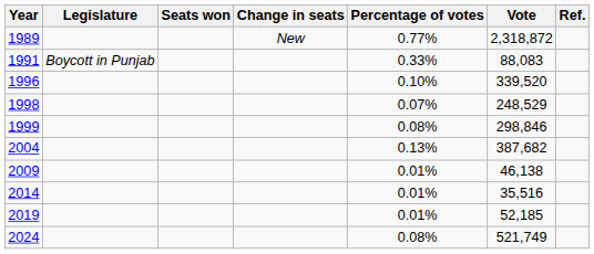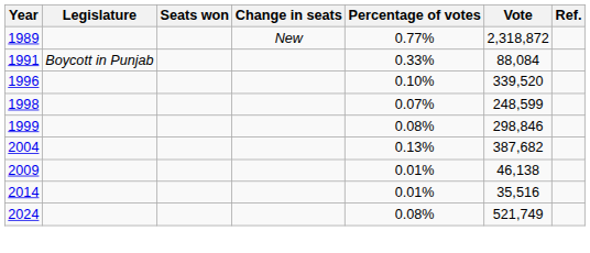1991 | Vote: 88,083 -> 88,084
1998 | Vote: 248,529 -> 248,599
- row: 2019 | 0.01% | 52,185
